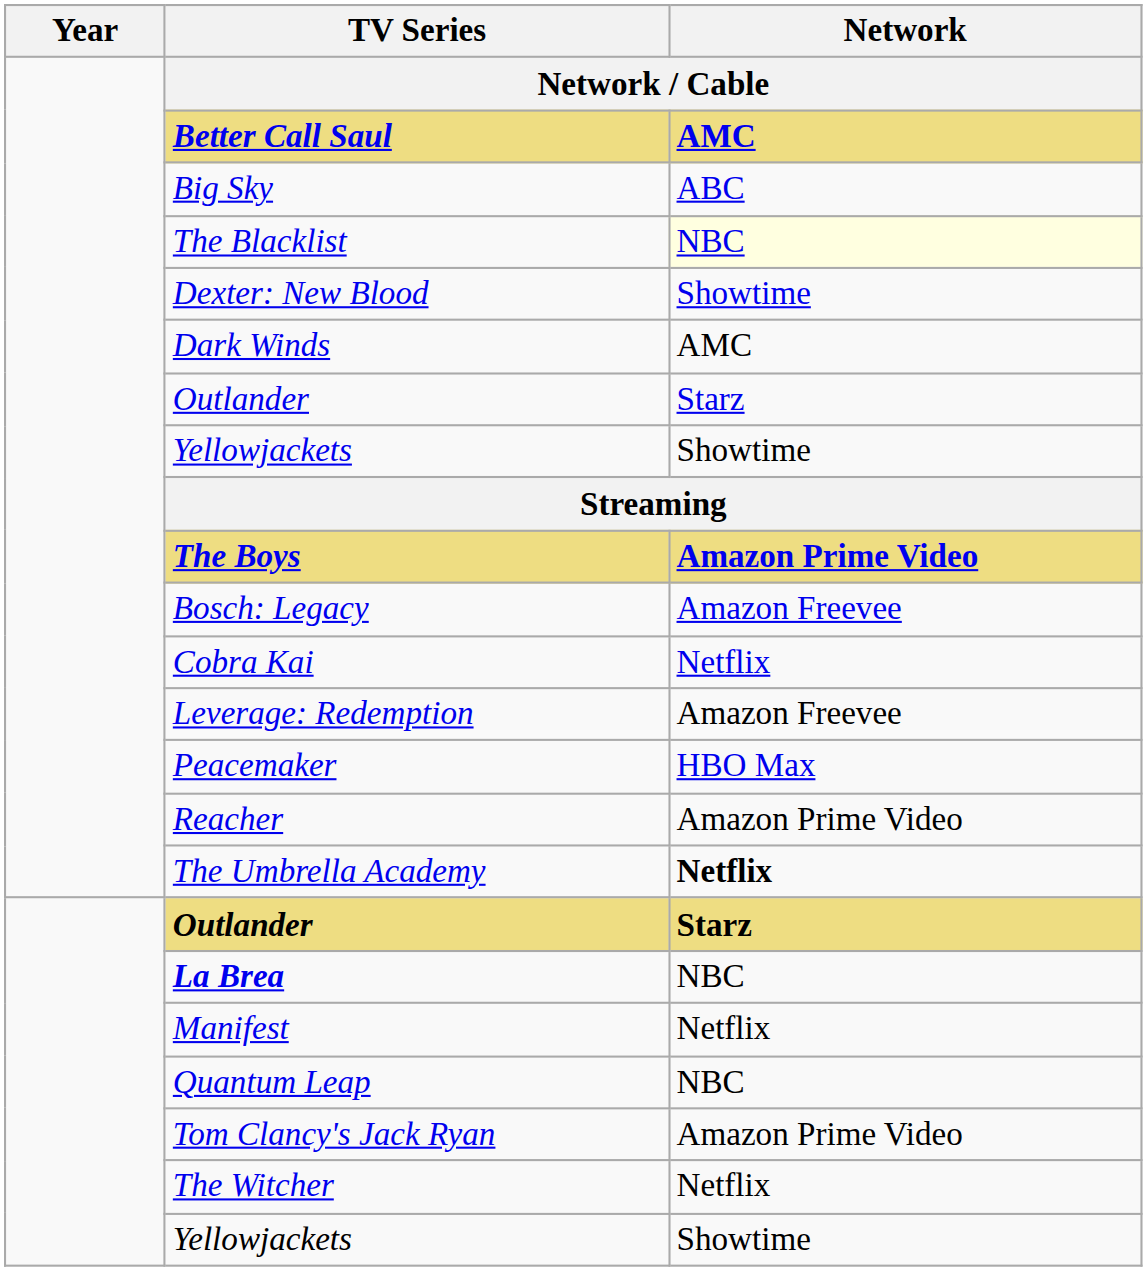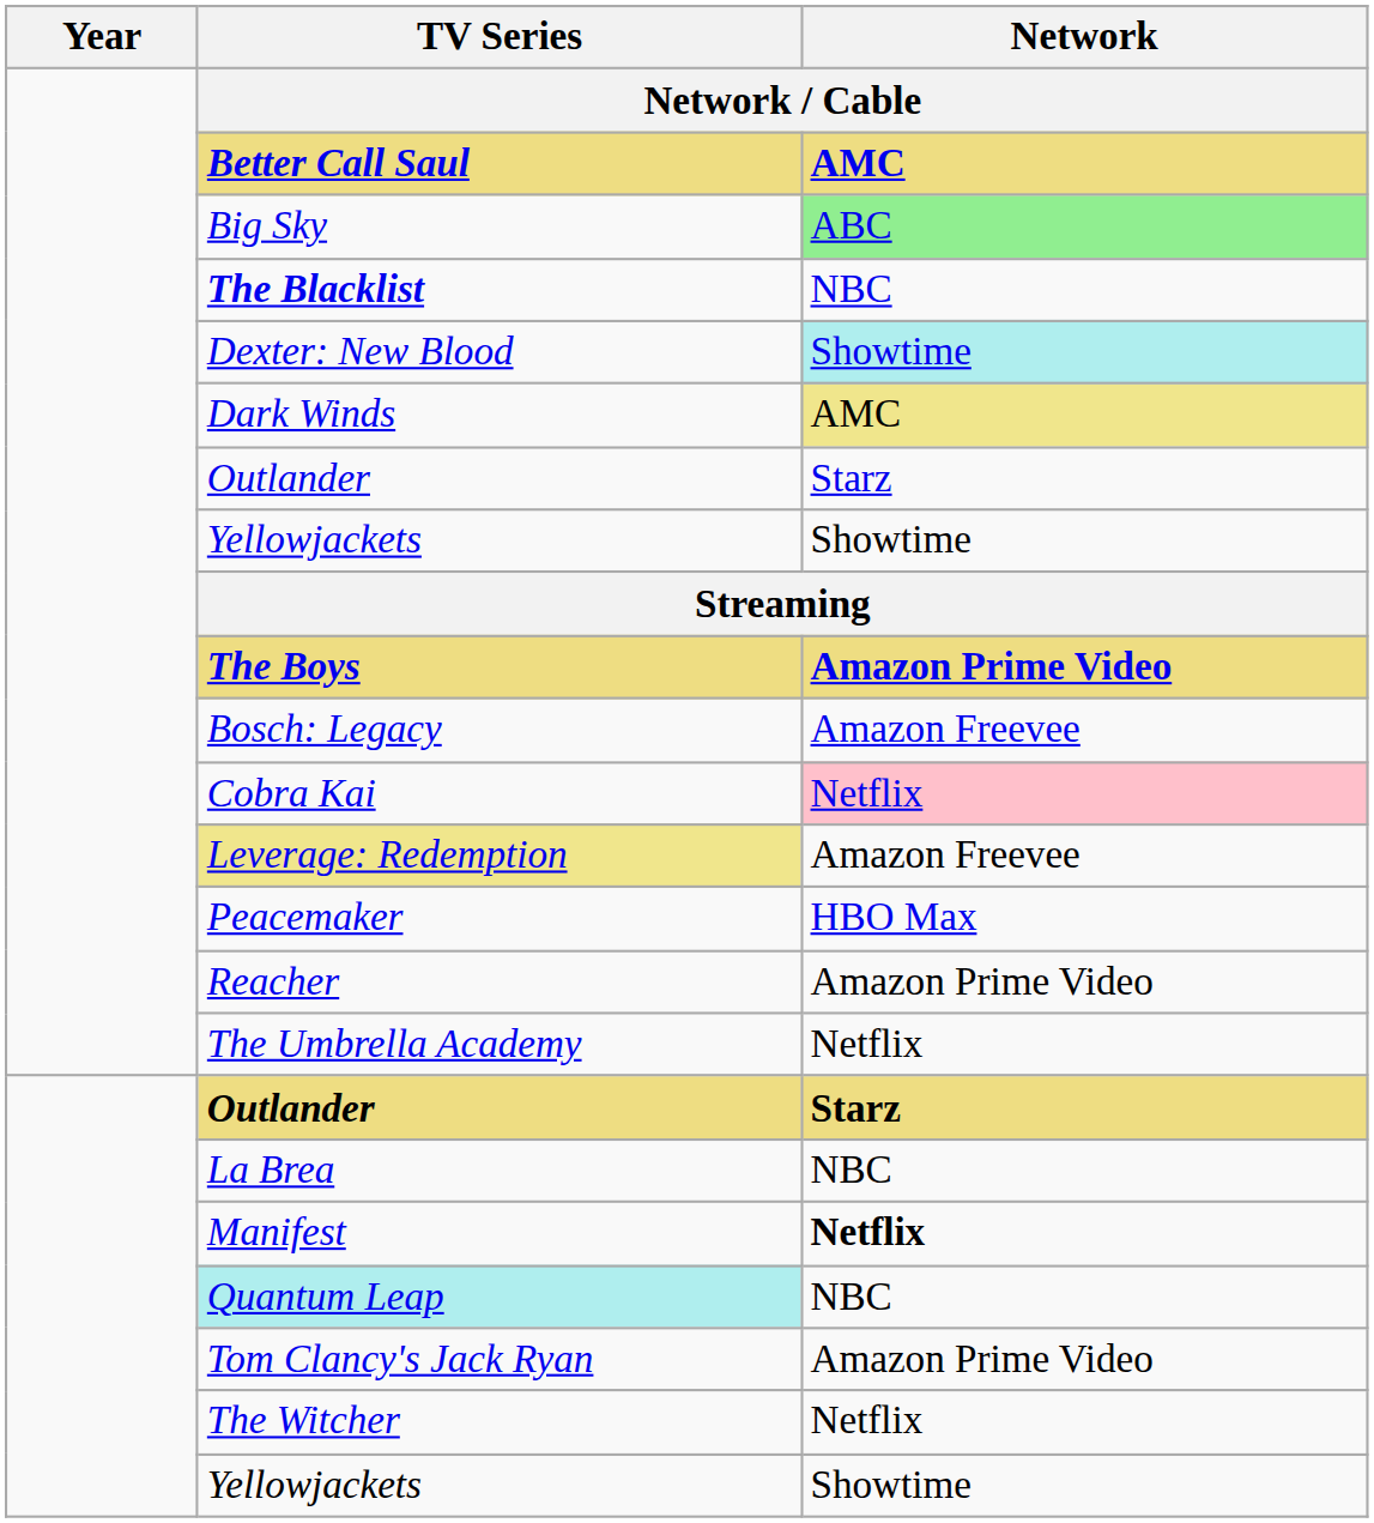Big Sky | Network: no background -> lightgreen background
The Blacklist | TV Series: normal -> bold
The Blacklist | Network: lightyellow background -> no background
Dexter: New Blood | Network: no background -> paleturquoise background
Dark Winds | Network: no background -> khaki background
Cobra Kai | Network: no background -> pink background
Leverage: Redemption | TV Series: no background -> khaki background
The Umbrella Academy | Network: bold -> normal
La Brea | TV Series: bold -> normal
Manifest | Network: normal -> bold
Quantum Leap | TV Series: no background -> paleturquoise background
